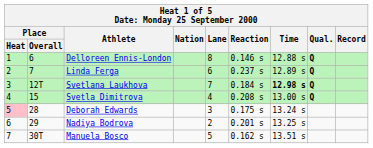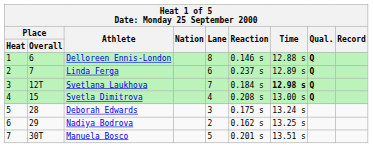Deborah Edwards | Place / Heat: pink background -> no background
Nadiya Bodrova | Reaction: 0.201 s -> 0.162 s
Manuela Bosco | Reaction: 0.162 s -> 0.201 s
